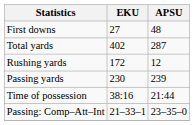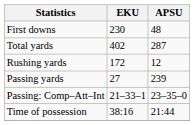First downs | EKU: 27 -> 230
Passing yards | EKU: 230 -> 27
rows swapped: Passing: Comp–Att–Int <-> Time of possession
